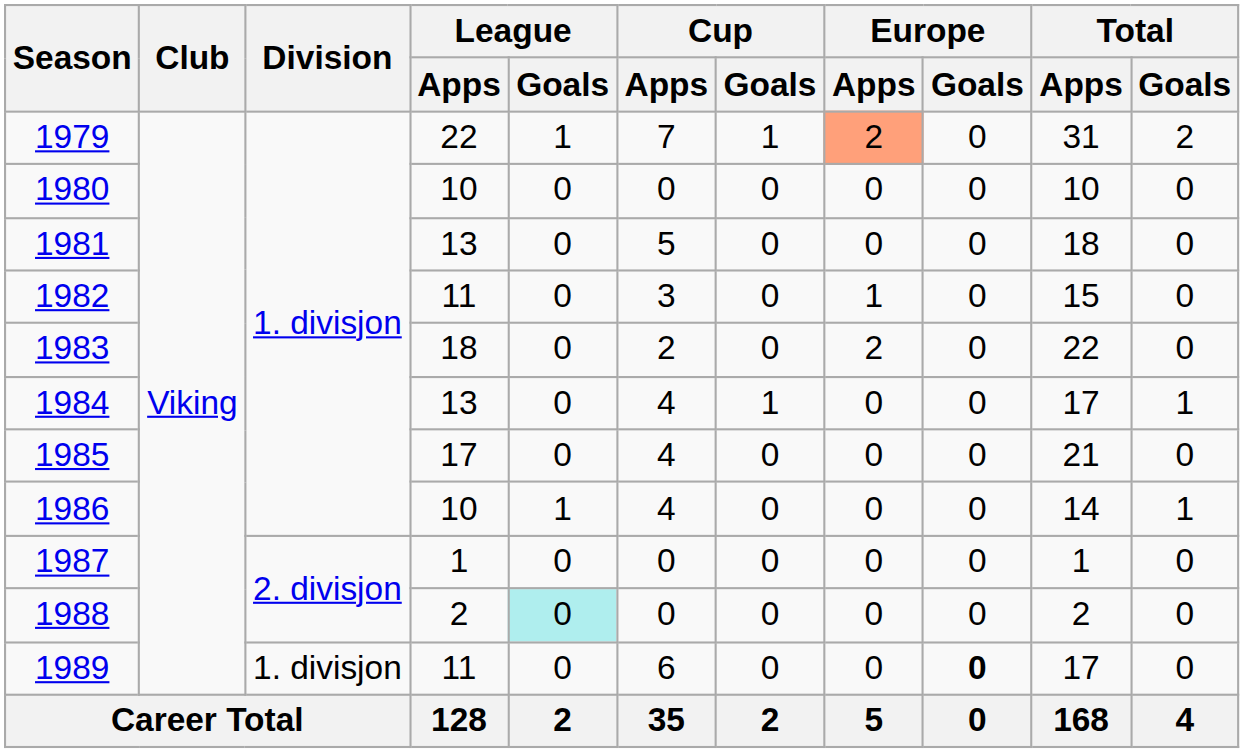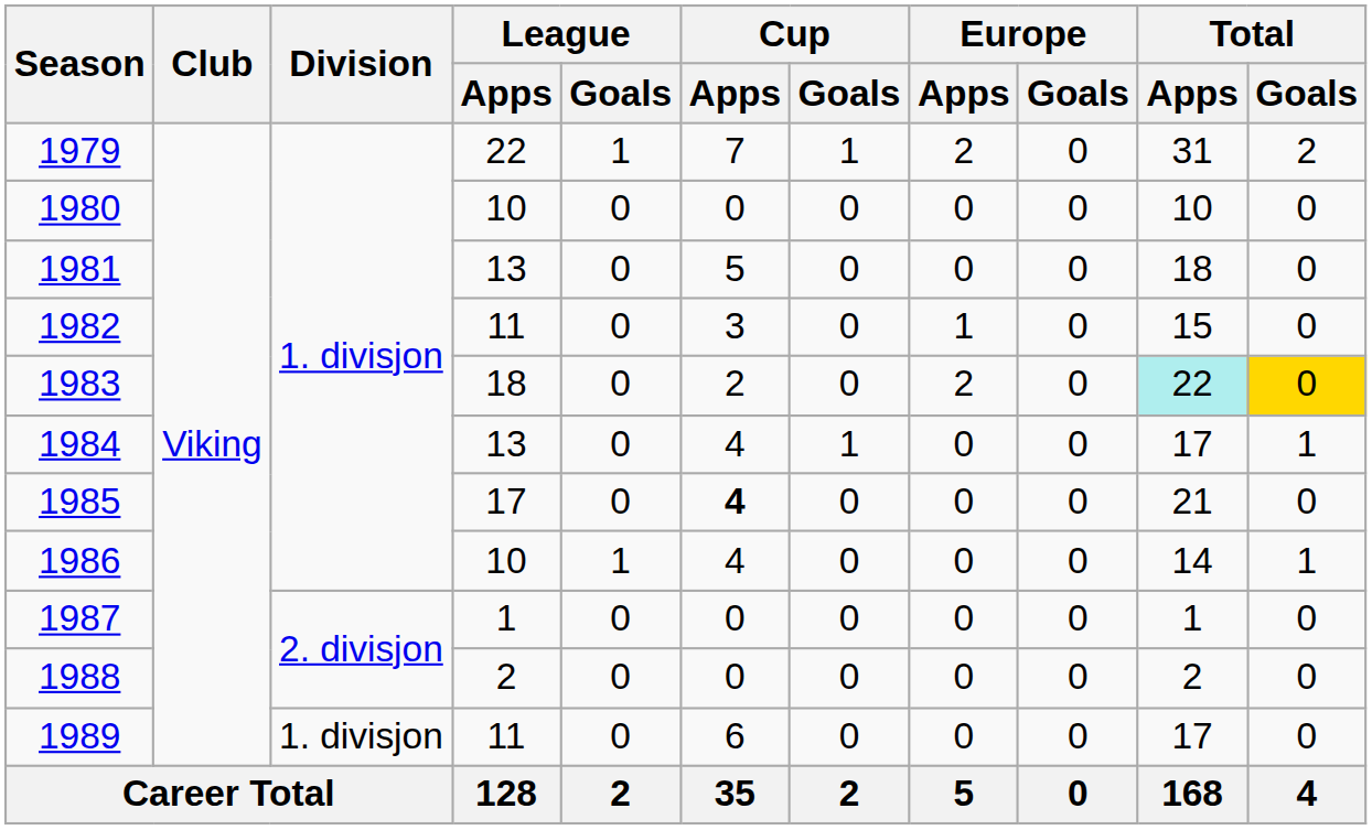1979 | Europe / Apps: lightsalmon background -> no background
1983 | Total / Apps: no background -> paleturquoise background
1983 | Total / Goals: no background -> gold background
1985 | Cup / Apps: normal -> bold
1988 | League / Goals: paleturquoise background -> no background
1989 | Europe / Goals: bold -> normal
